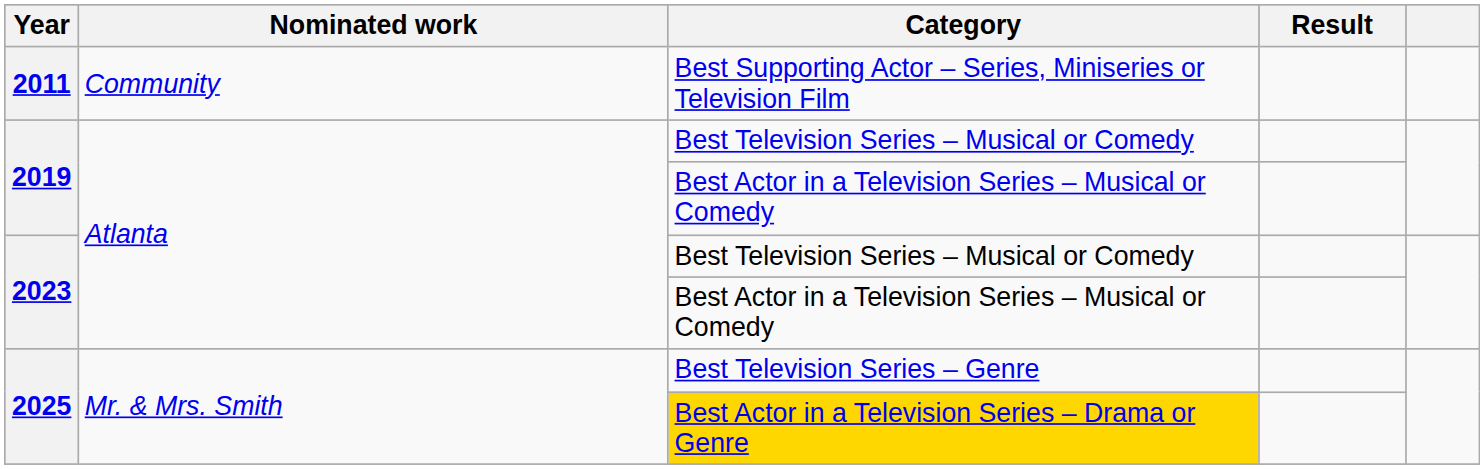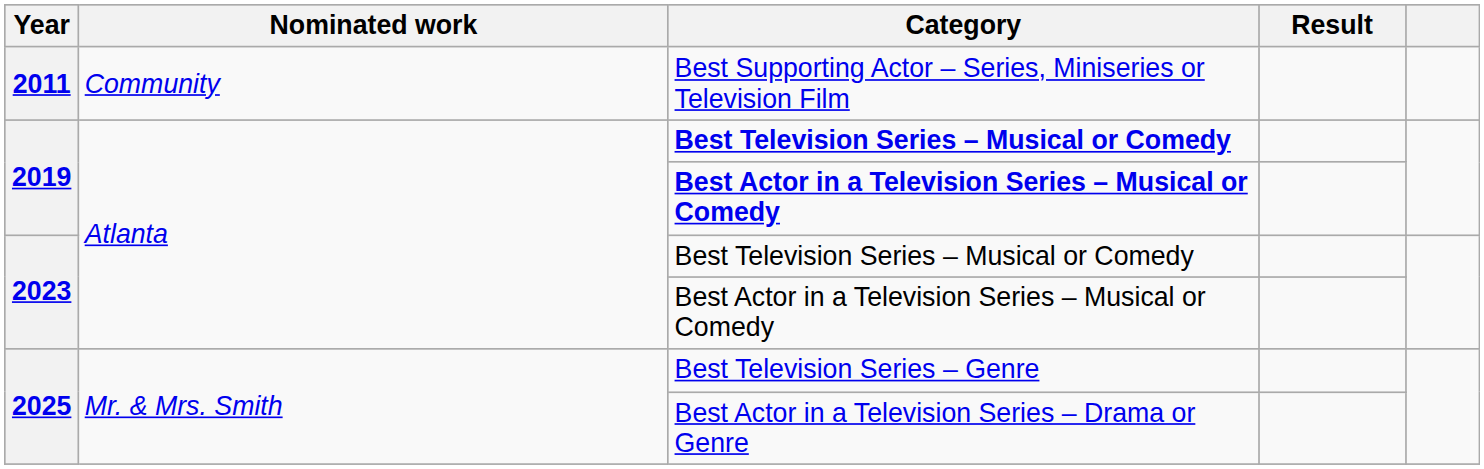2019 / Best Television Series – Musical or Comedy | Category: normal -> bold
2019 / Best Actor in a Television Series – Musical or Comedy | Category: normal -> bold
Best Actor in a Television Series – Drama or Genre | Category: gold background -> no background
